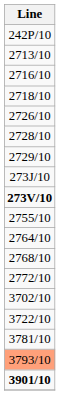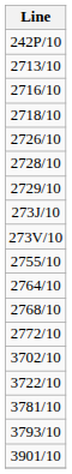row 10 | column 1: bold -> normal
row 18 | column 1: lightsalmon background -> no background
row 19 | column 1: bold -> normal
